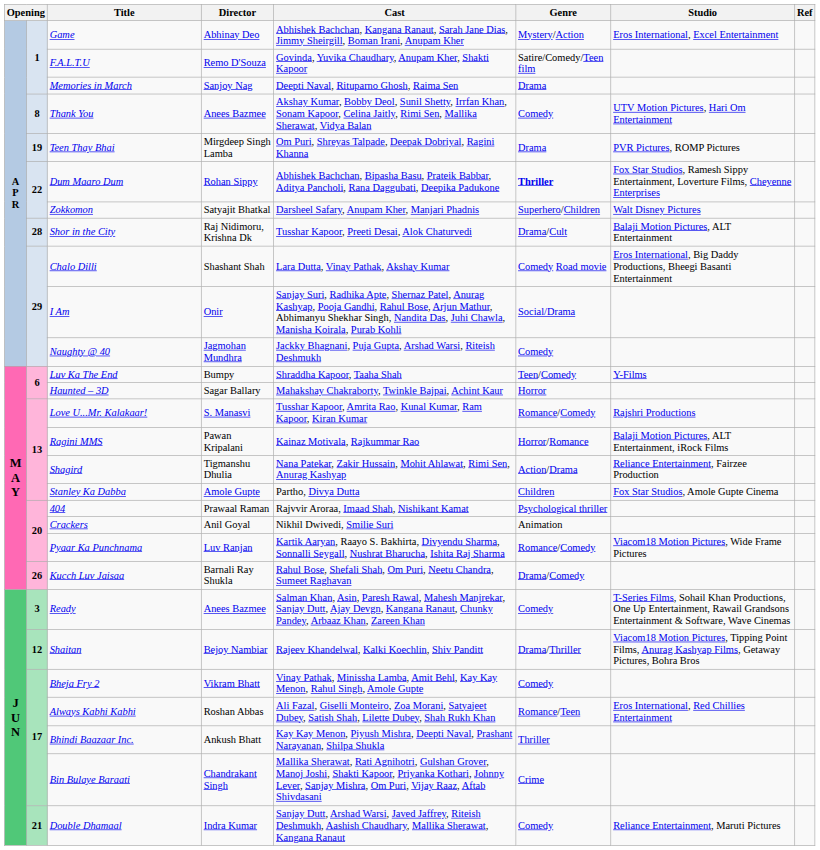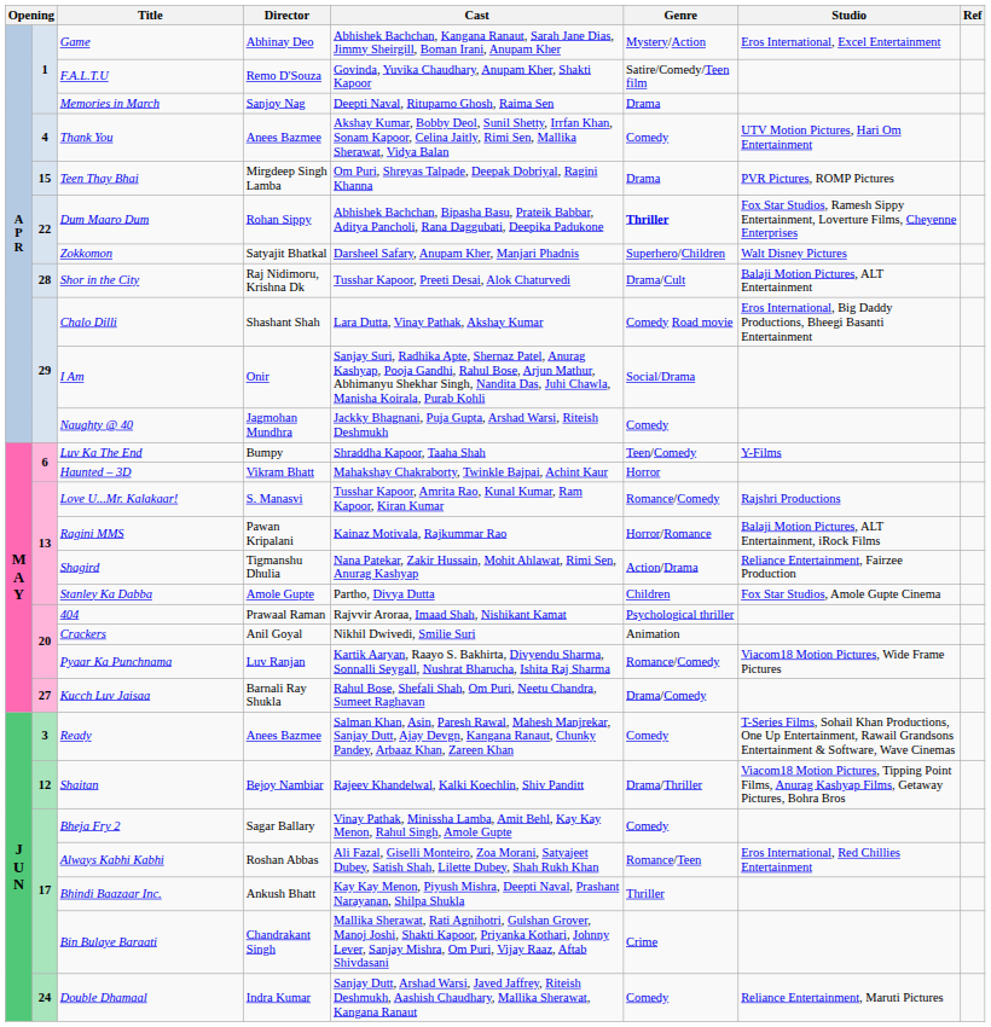Thank You | column 2: 8 -> 4
Teen Thay Bhai | column 2: 19 -> 15
Haunted – 3D | Director: Sagar Ballary -> Vikram Bhatt
Kucch Luv Jaisaa | column 2: 26 -> 27
Bheja Fry 2 | Director: Vikram Bhatt -> Sagar Ballary
Double Dhamaal | column 2: 21 -> 24
